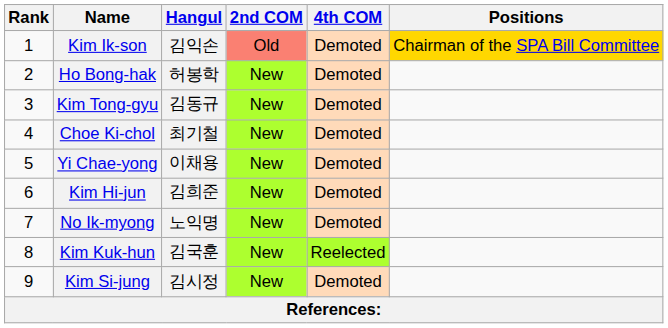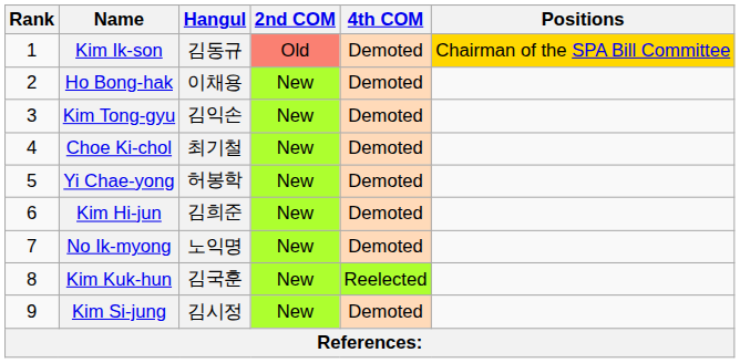Kim Ik-son | Hangul: 김익손 -> 김동규
Ho Bong-hak | Hangul: 허봉학 -> 이채용
Kim Tong-gyu | Hangul: 김동규 -> 김익손
Yi Chae-yong | Hangul: 이채용 -> 허봉학
